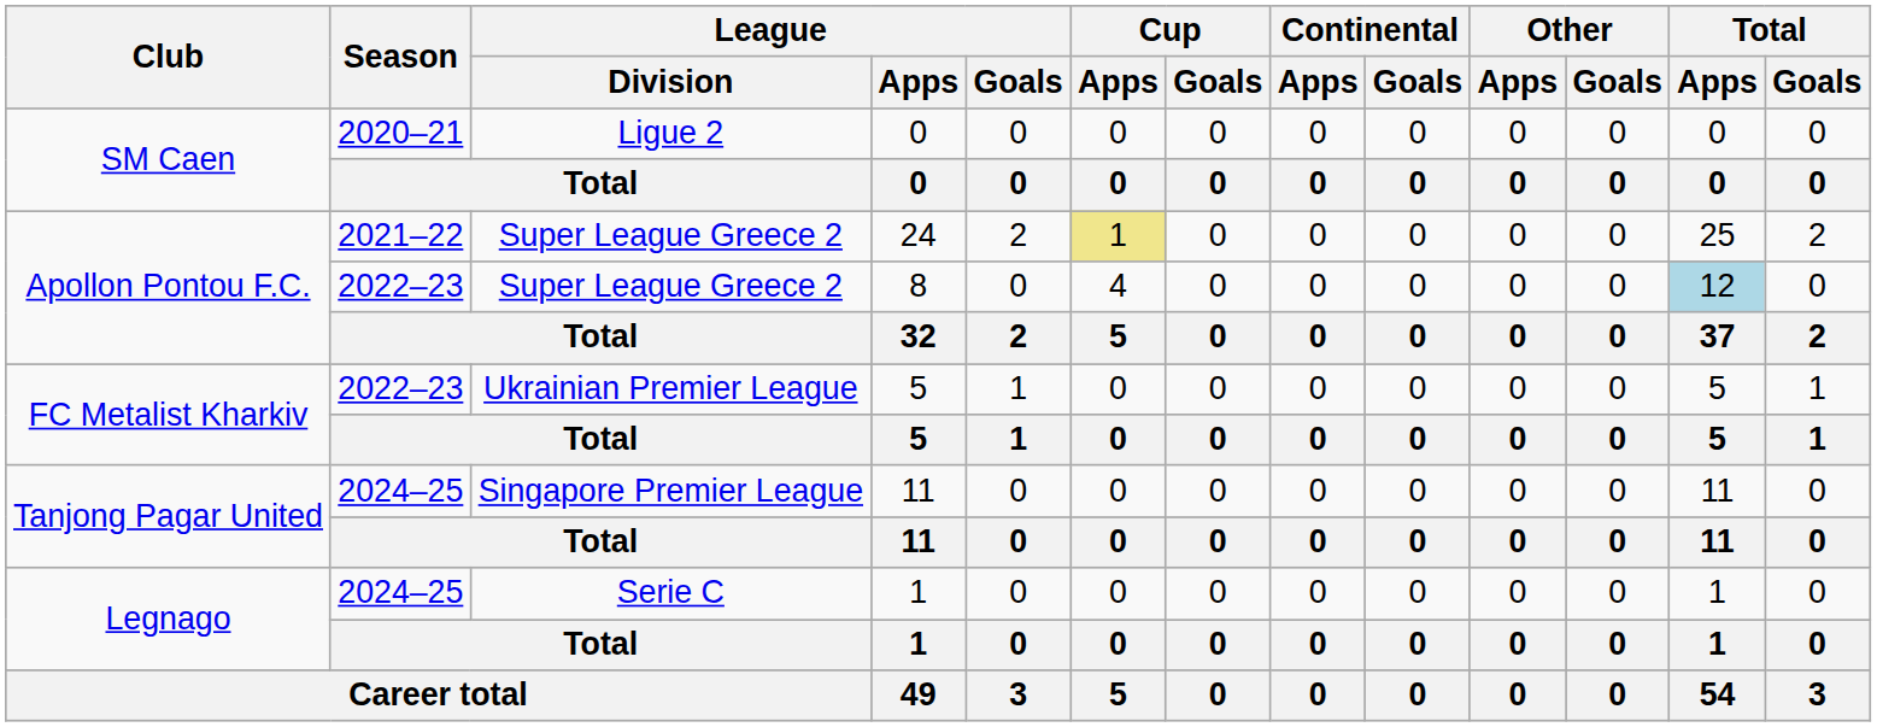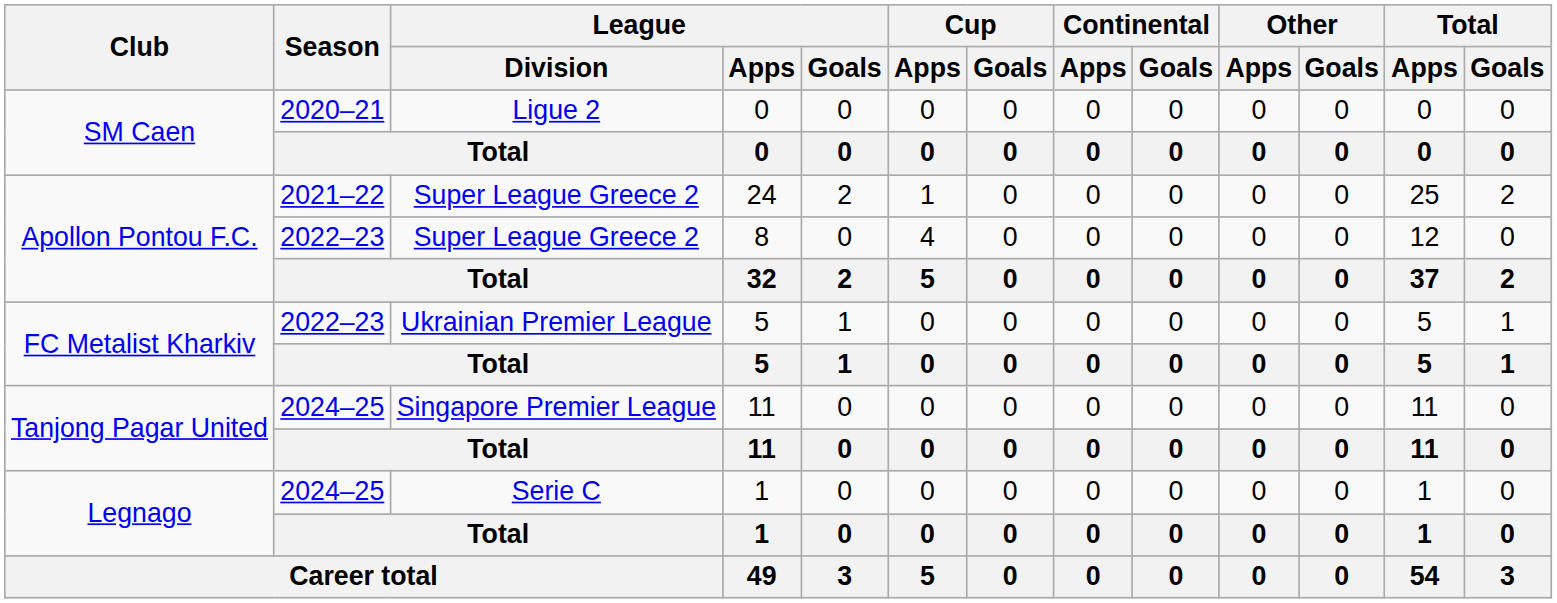24 | Cup / Apps: khaki background -> no background
8 | Total / Apps: lightblue background -> no background
